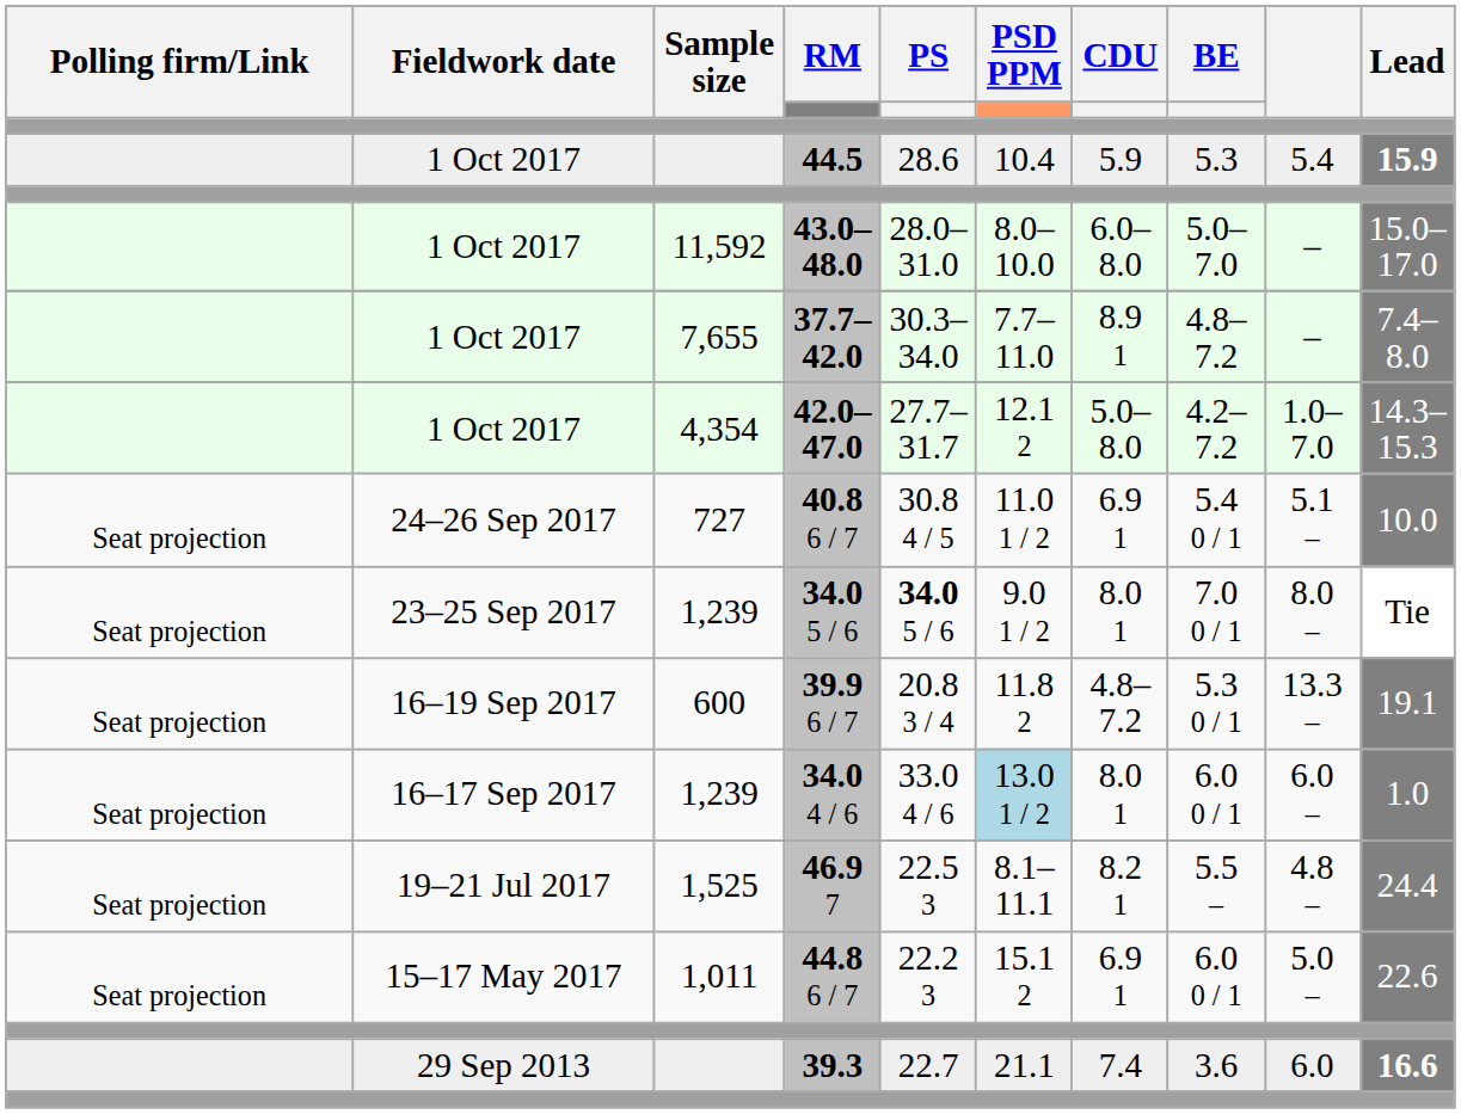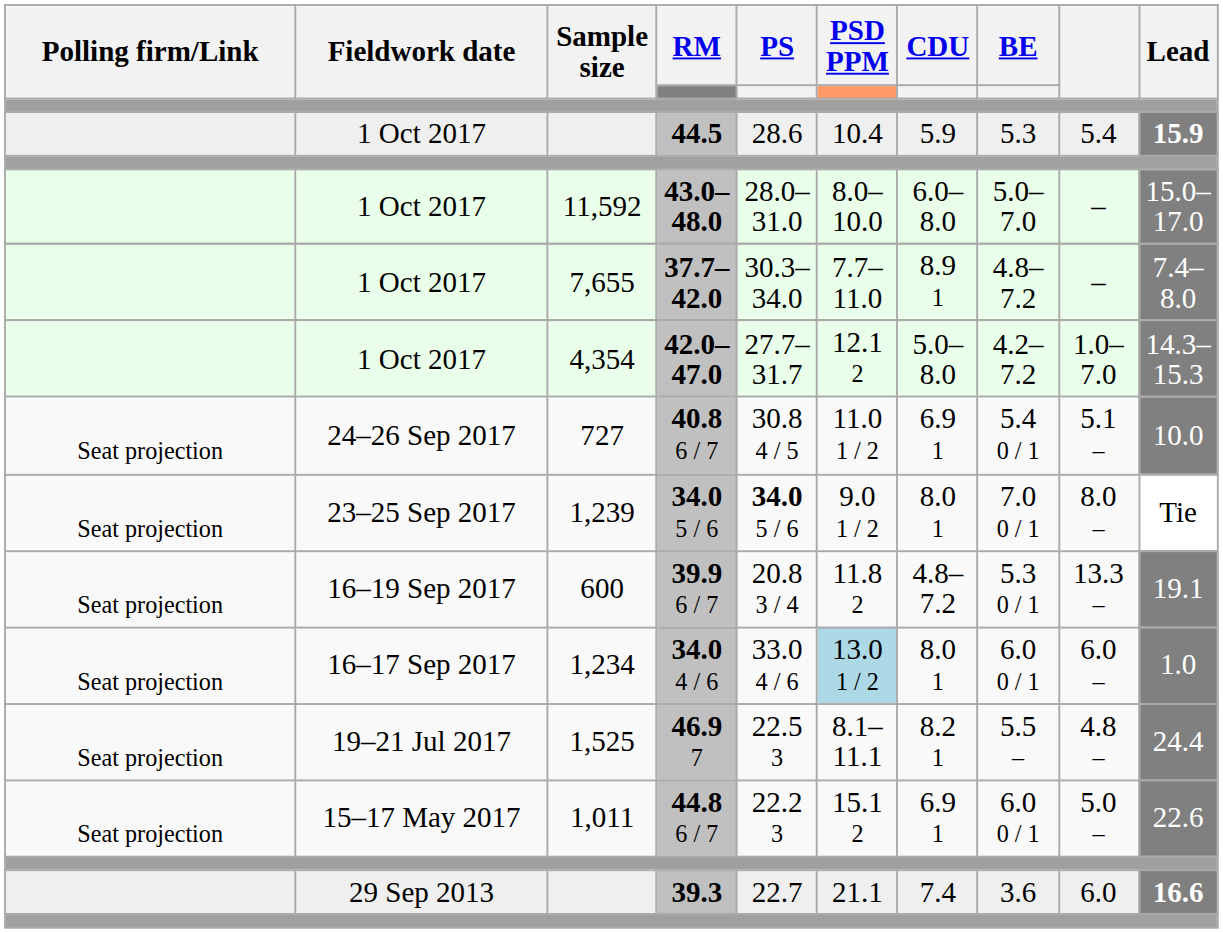34.0 4 / 6 | Sample size: 1,239 -> 1,234
